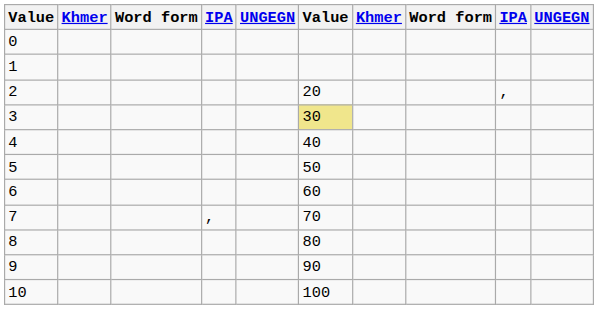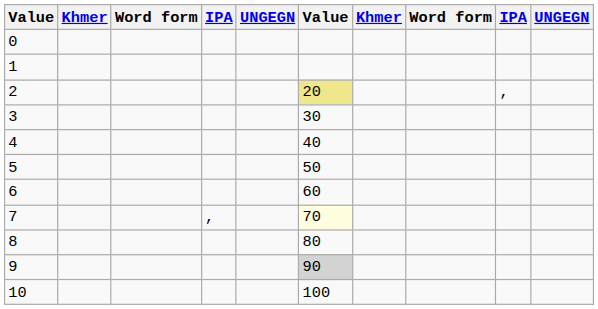2 | column 6: no background -> khaki background
3 | column 6: khaki background -> no background
7 | column 6: no background -> lightyellow background
9 | column 6: no background -> lightgrey background
